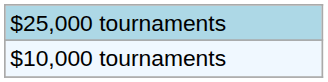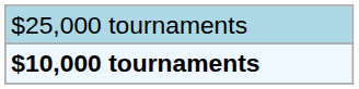row 2 | column 1: normal -> bold
